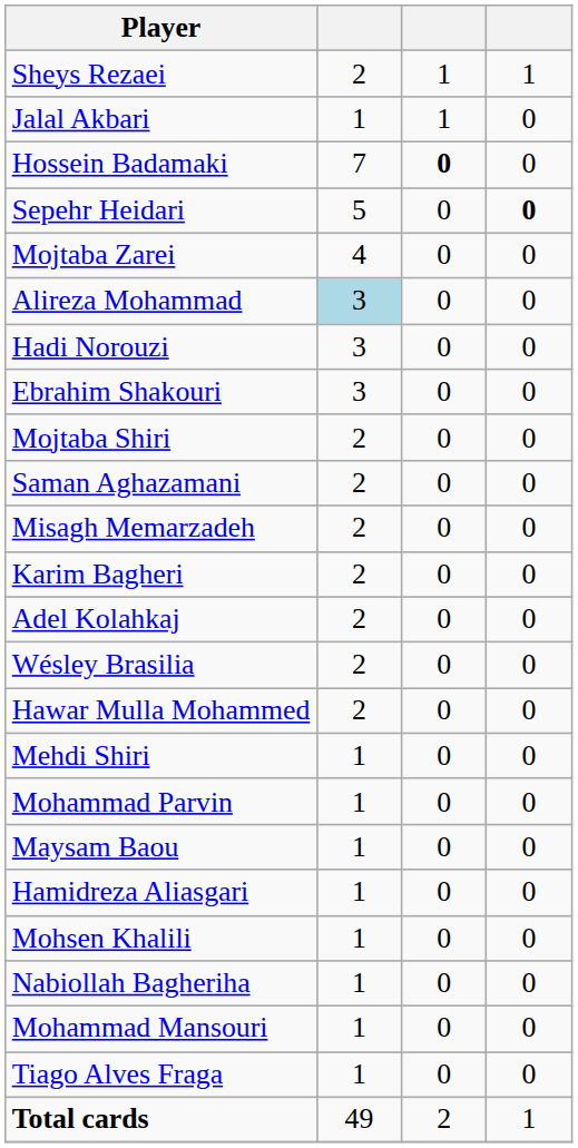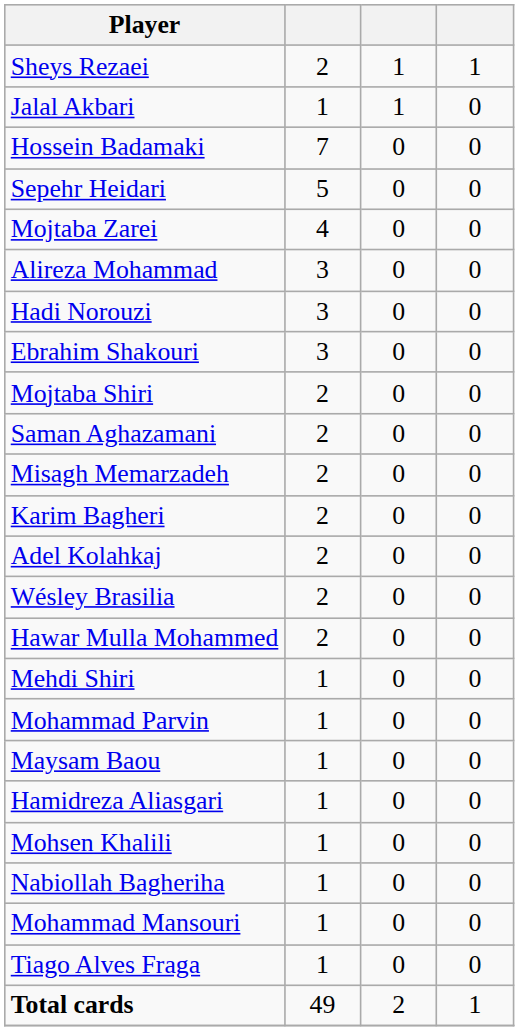Hossein Badamaki | column 3: bold -> normal
Sepehr Heidari | column 4: bold -> normal
Alireza Mohammad | column 2: lightblue background -> no background
